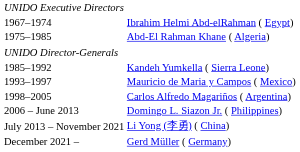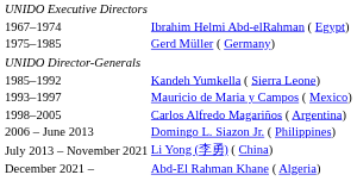row 3 | column 2: Abd-El Rahman Khane ( Algeria) -> Gerd Müller ( Germany)
row 10 | column 2: Gerd Müller ( Germany) -> Abd-El Rahman Khane ( Algeria)
